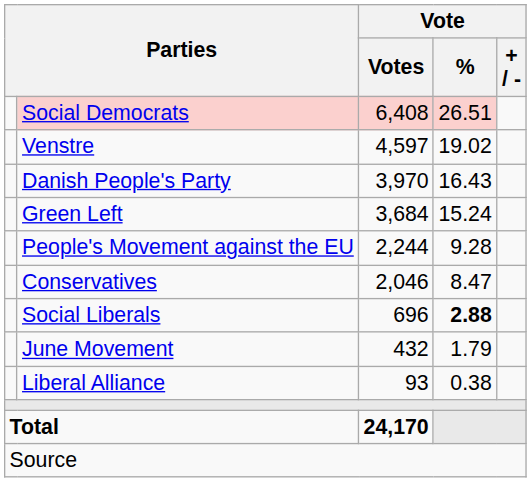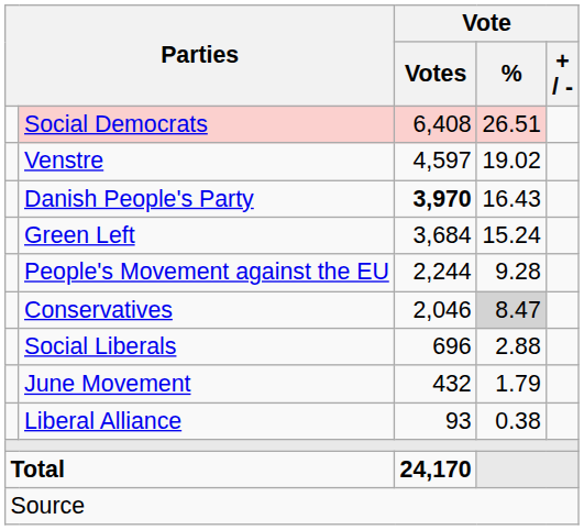Danish People's Party | Vote / Votes: normal -> bold
Conservatives | Vote / %: no background -> lightgrey background
Social Liberals | Vote / %: bold -> normal
